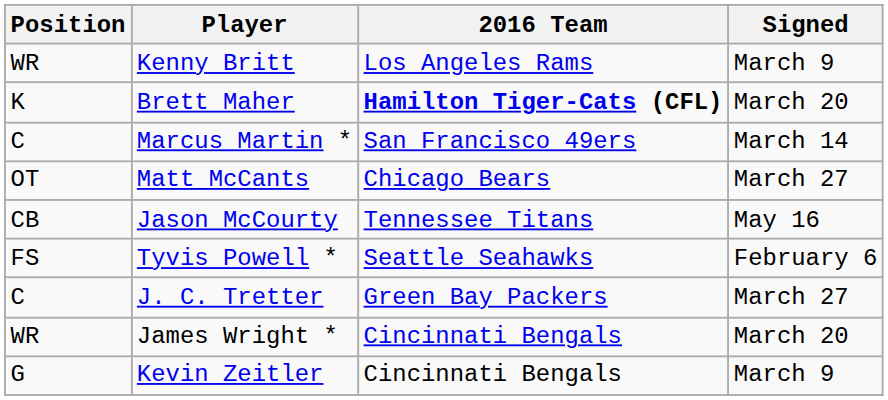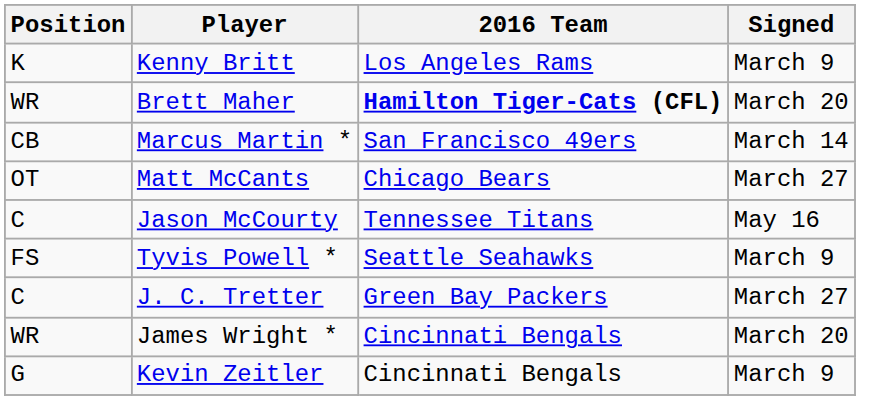Kenny Britt | Position: WR -> K
Brett Maher | Position: K -> WR
Marcus Martin * | Position: C -> CB
Jason McCourty | Position: CB -> C
Tyvis Powell * | Signed: February 6 -> March 9
